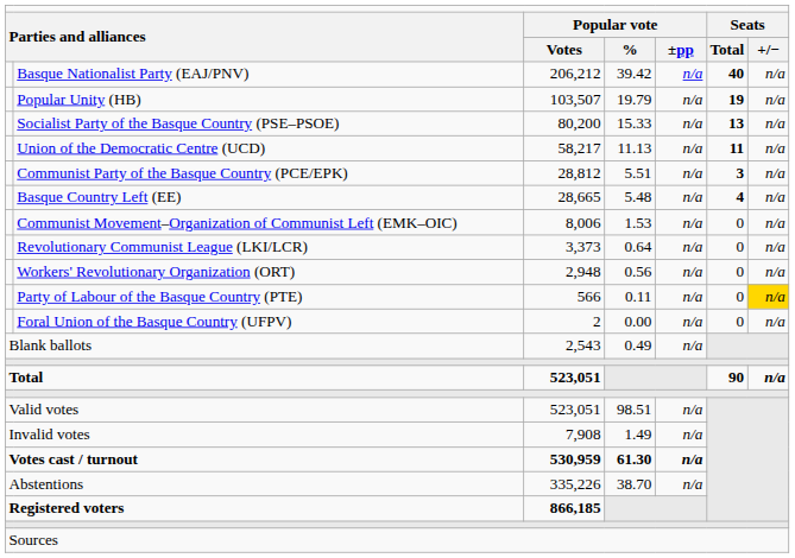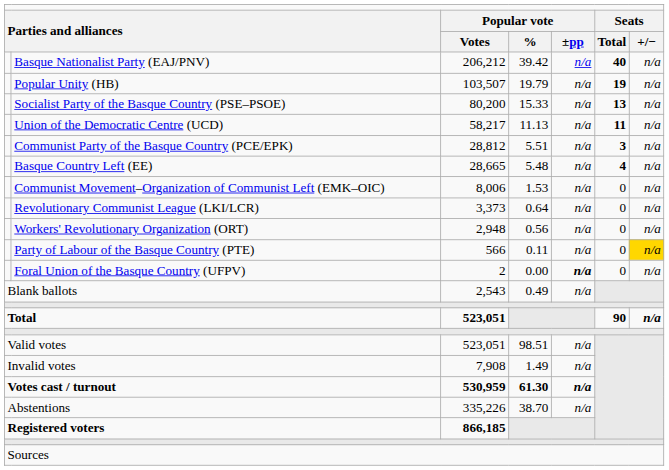Foral Union of the Basque Country (UFPV) | column 5: normal -> bold
